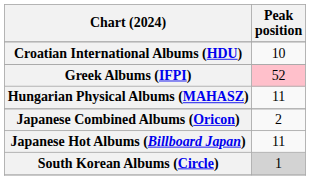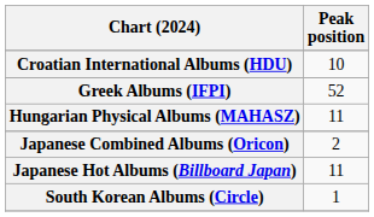Greek Albums (IFPI) | Peak position: pink background -> no background
South Korean Albums (Circle) | Peak position: lightgrey background -> no background
